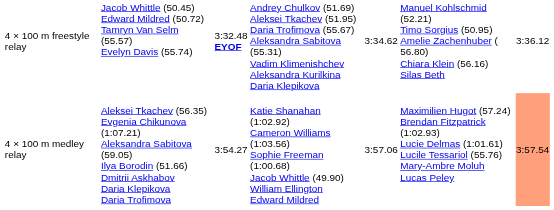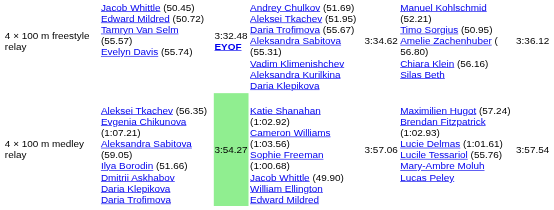4 × 100 m medley relay | column 3: no background -> lightgreen background
4 × 100 m medley relay | column 7: lightsalmon background -> no background
